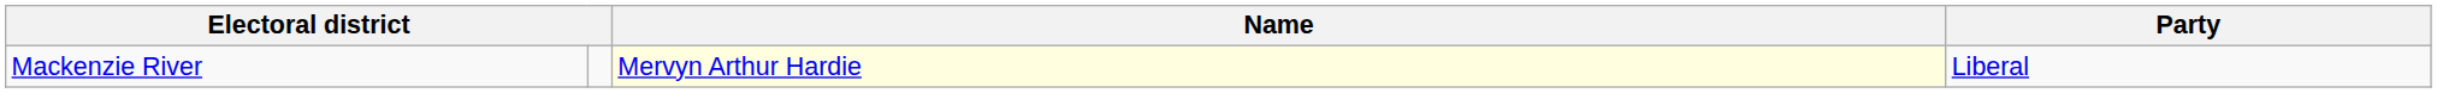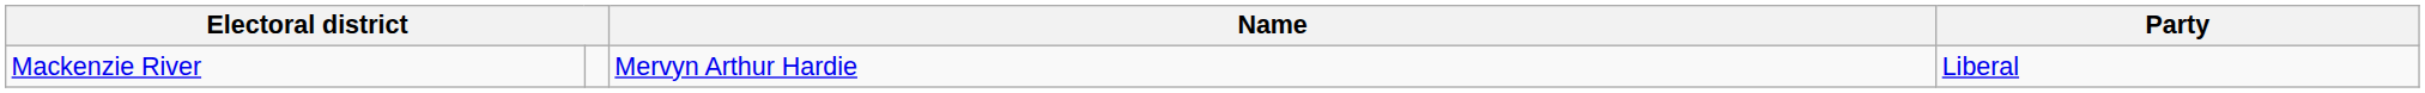Mackenzie River | Name: lightyellow background -> no background
